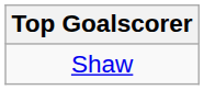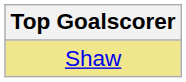row 2 | column 1: no background -> khaki background
